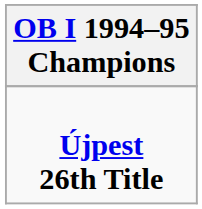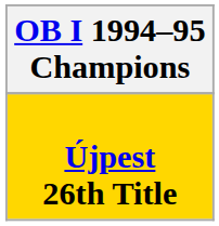row 2 | column 1: no background -> gold background
